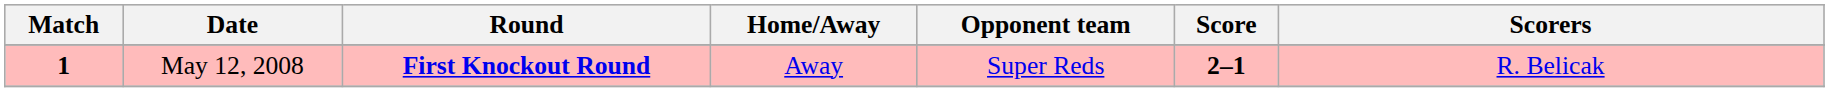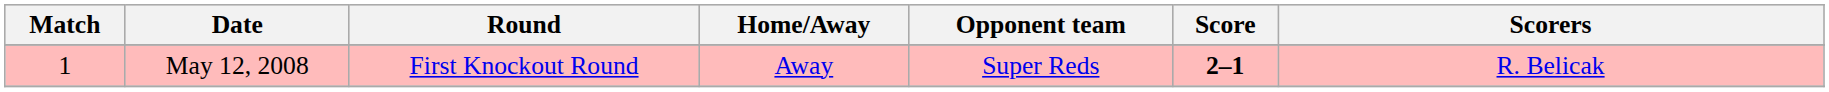May 12, 2008 | Match: bold -> normal
May 12, 2008 | Round: bold -> normal
